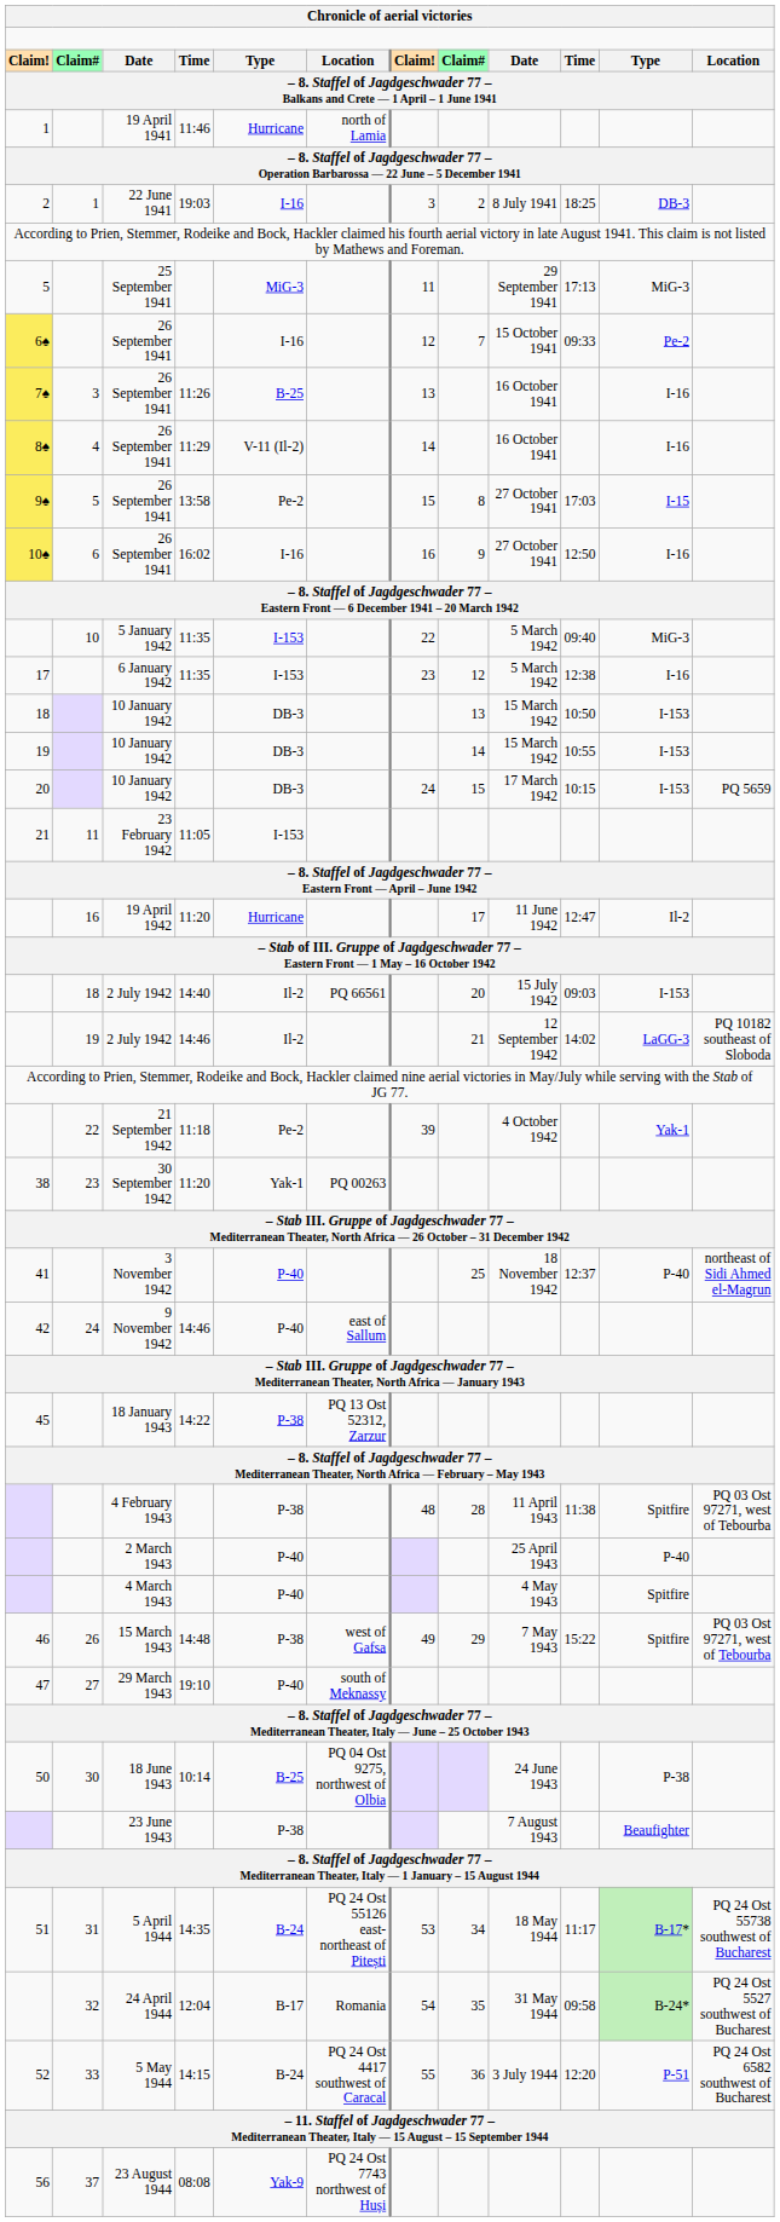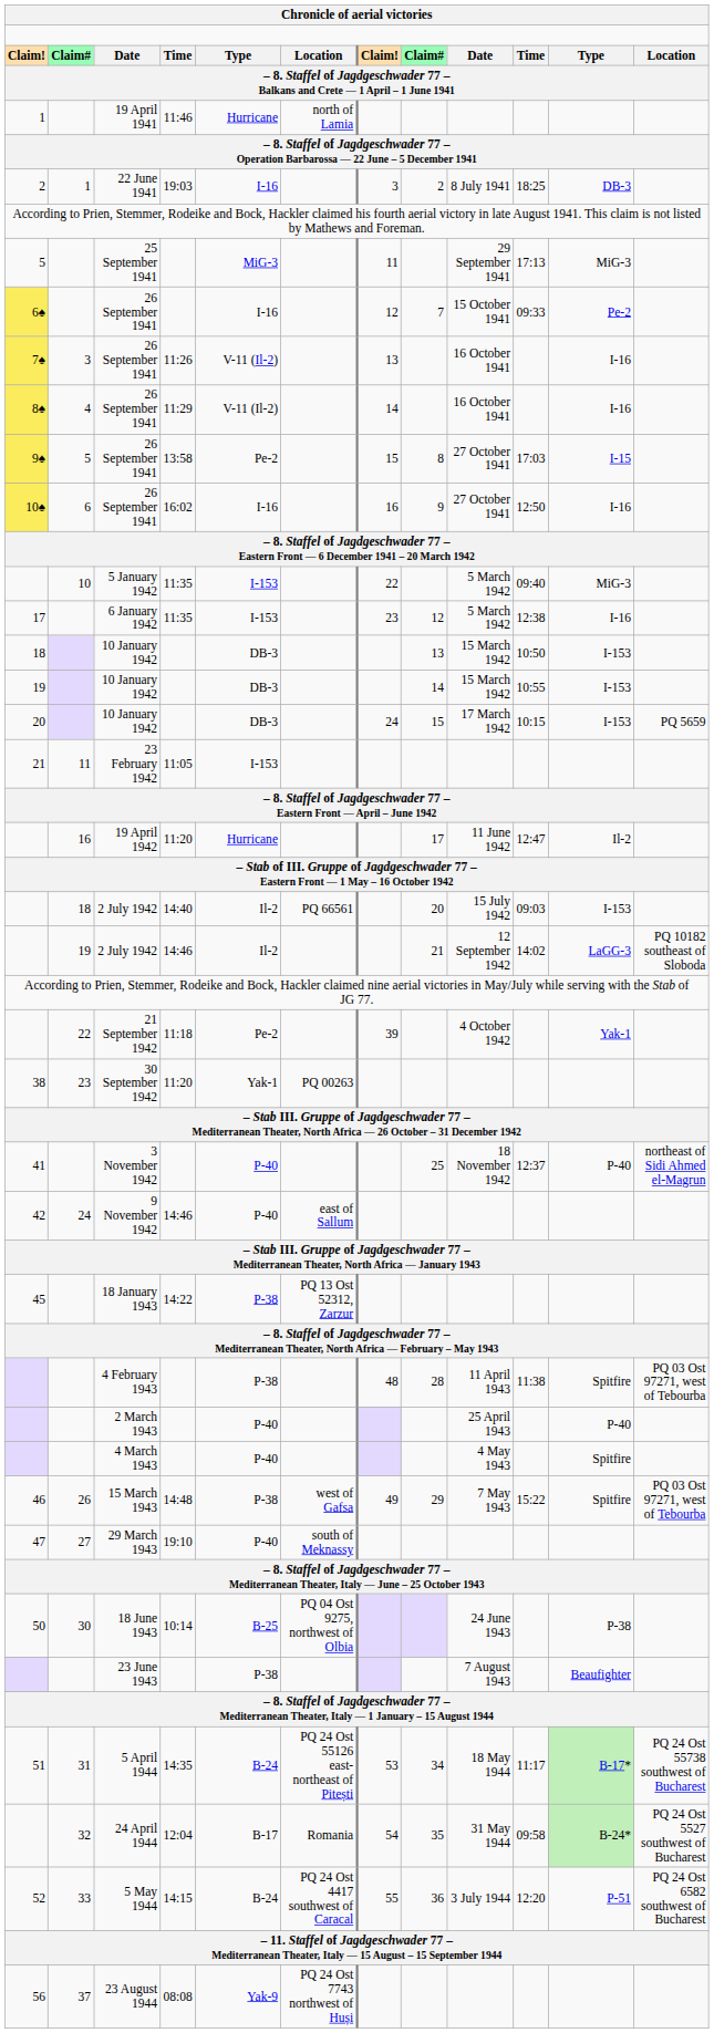7♠ / 26 September 1941 | column 5: B-25 -> V-11 (Il-2)
